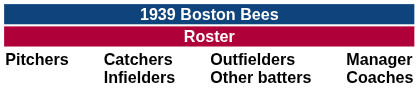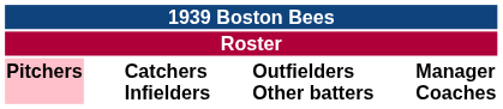Pitchers | column 1: no background -> pink background
